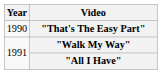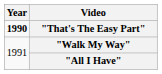"That's The Easy Part" | Year: normal -> bold
